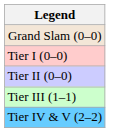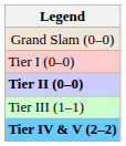Tier II (0–0) | Legend: normal -> bold
Tier IV & V (2–2) | Legend: normal -> bold
